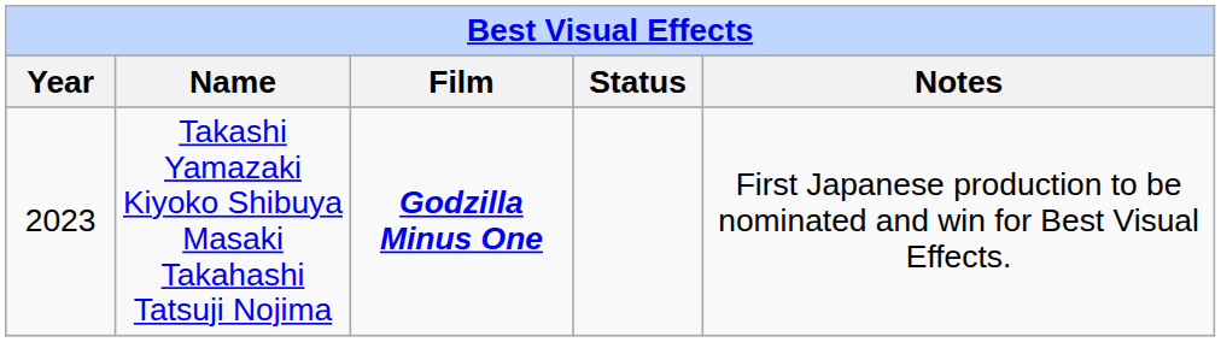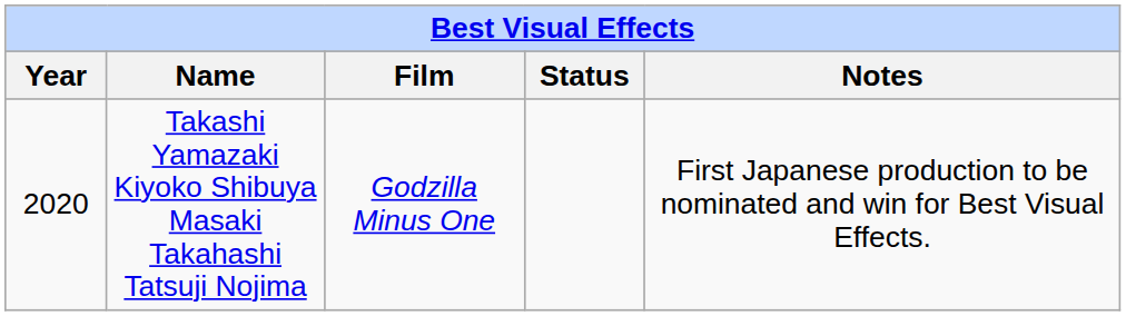row 3 | Year: 2023 -> 2020
row 3 | Film: bold -> normal
